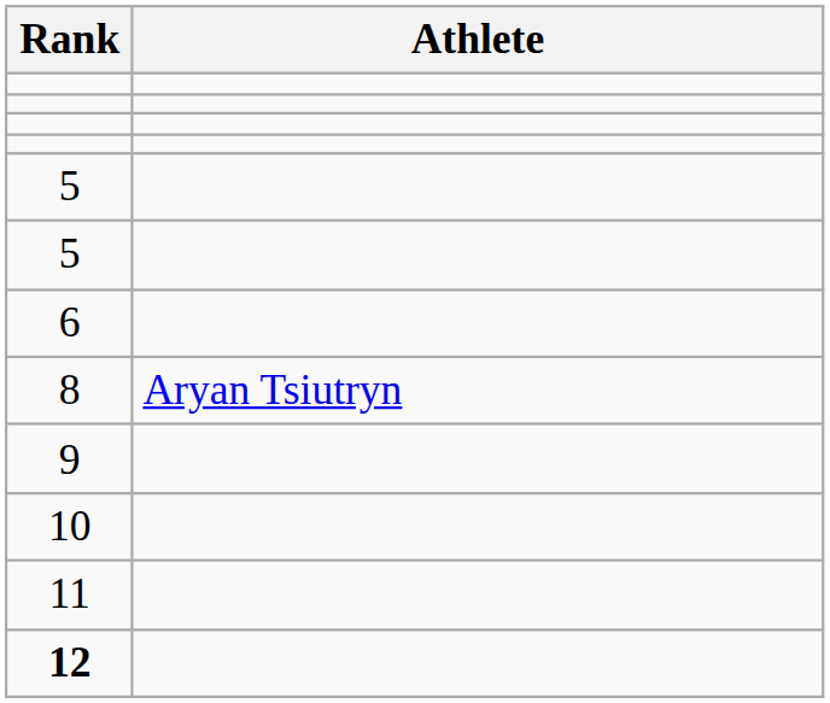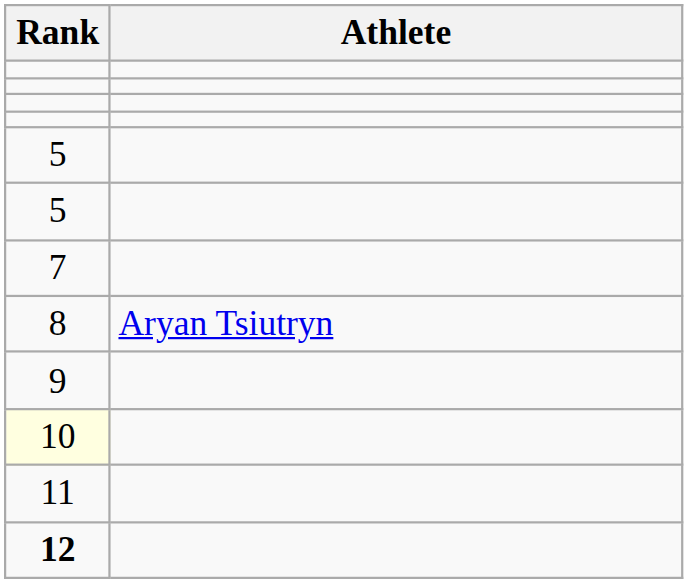row 8 | Rank: 6 -> 7
row 11 | Rank: no background -> lightyellow background
